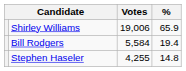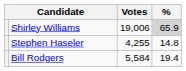Shirley Williams | %: no background -> lightgrey background
rows swapped: Bill Rodgers <-> Stephen Haseler
